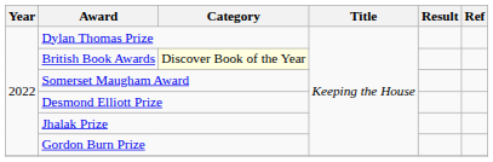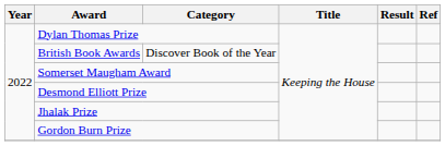British Book Awards | Category: lightyellow background -> no background
